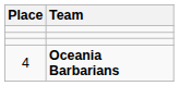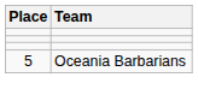row 5 | Place: 4 -> 5
row 5 | Team: bold -> normal
